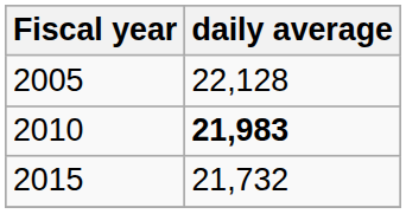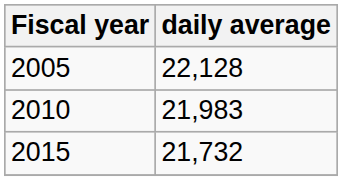2010 | daily average: bold -> normal
